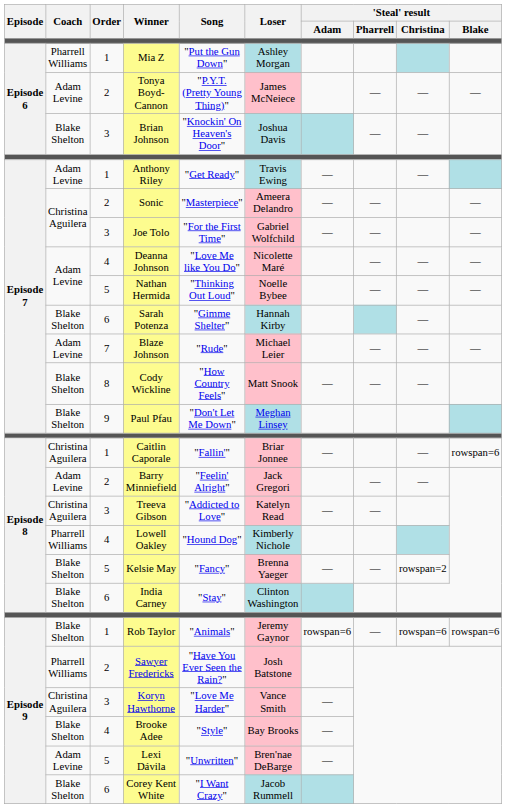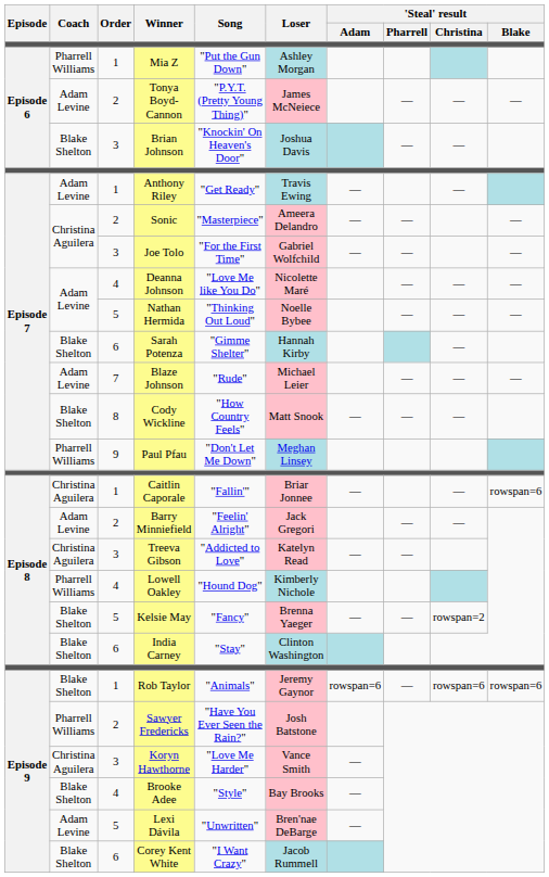Paul Pfau | Coach: Blake Shelton -> Pharrell Williams
